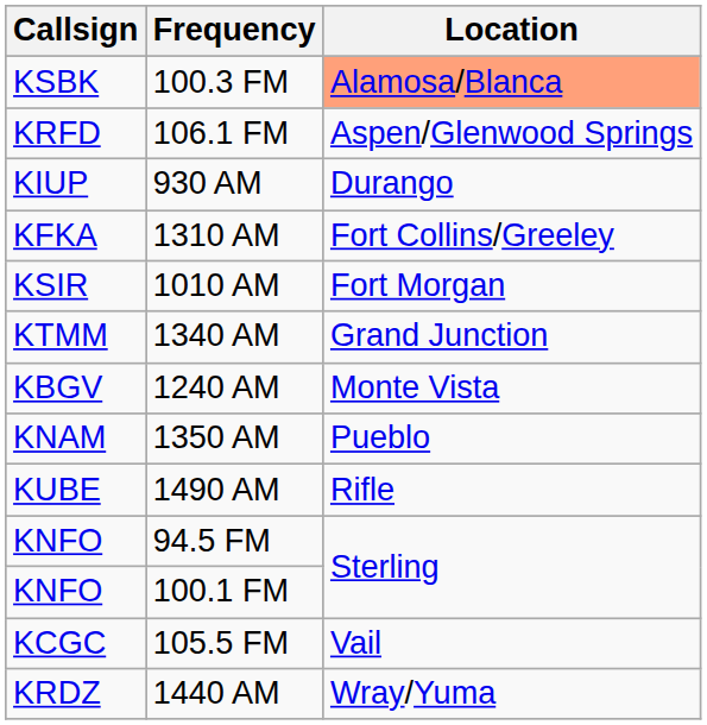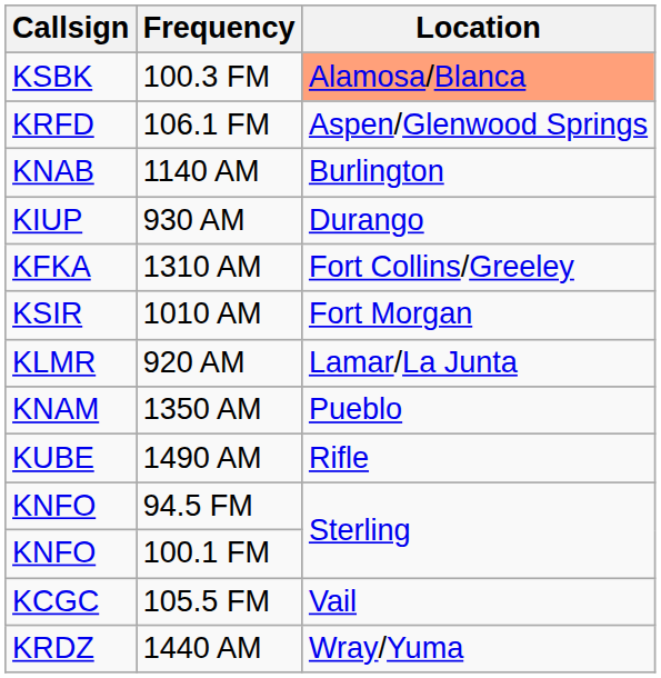+ row: KNAB | 1140 AM | Burlington
- row: KTMM | 1340 AM | Grand Junction
+ row: KLMR | 920 AM | Lamar/La Junta
- row: KBGV | 1240 AM | Monte Vista
